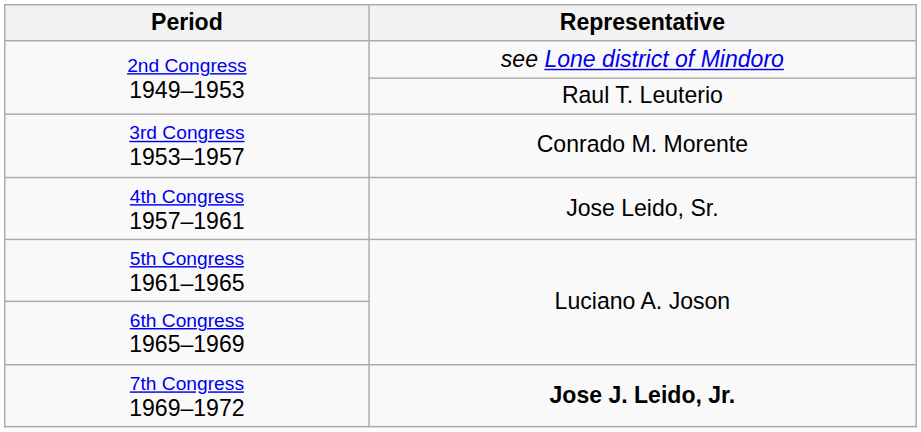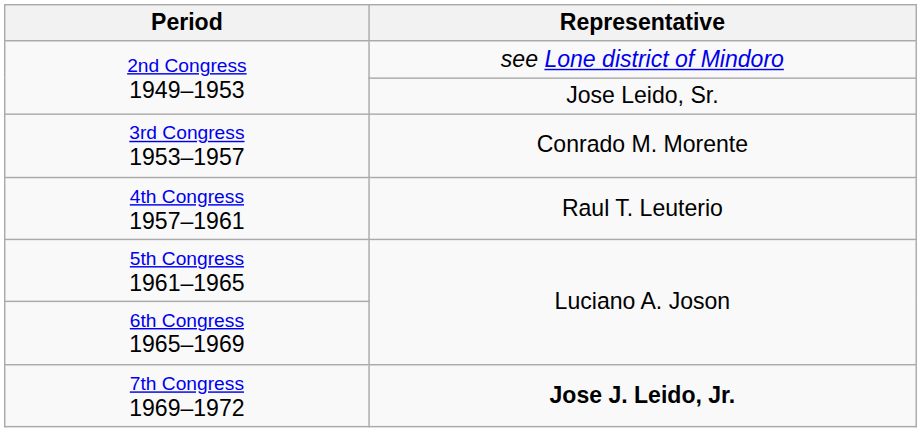row 3 | Representative: Raul T. Leuterio -> Jose Leido, Sr.
row 5 | Representative: Jose Leido, Sr. -> Raul T. Leuterio
